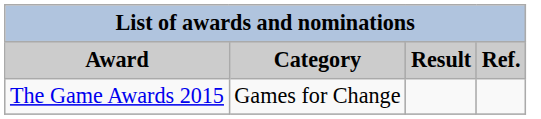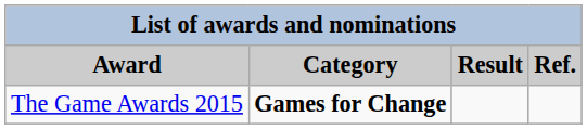The Game Awards 2015 | Category: normal -> bold
